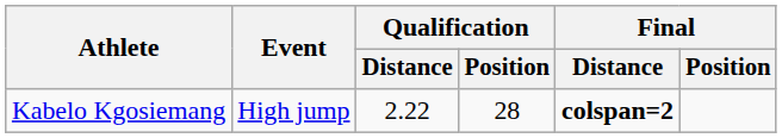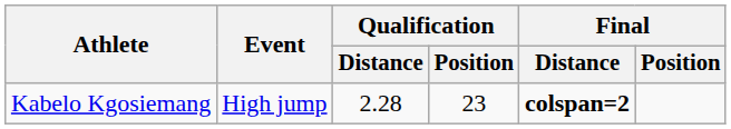Kabelo Kgosiemang | Qualification / Distance: 2.22 -> 2.28
Kabelo Kgosiemang | Qualification / Position: 28 -> 23
